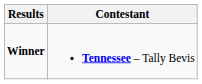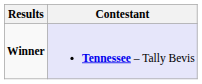Winner | Contestant: no background -> lavender background
